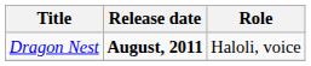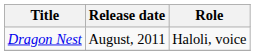Dragon Nest | Release date: bold -> normal
